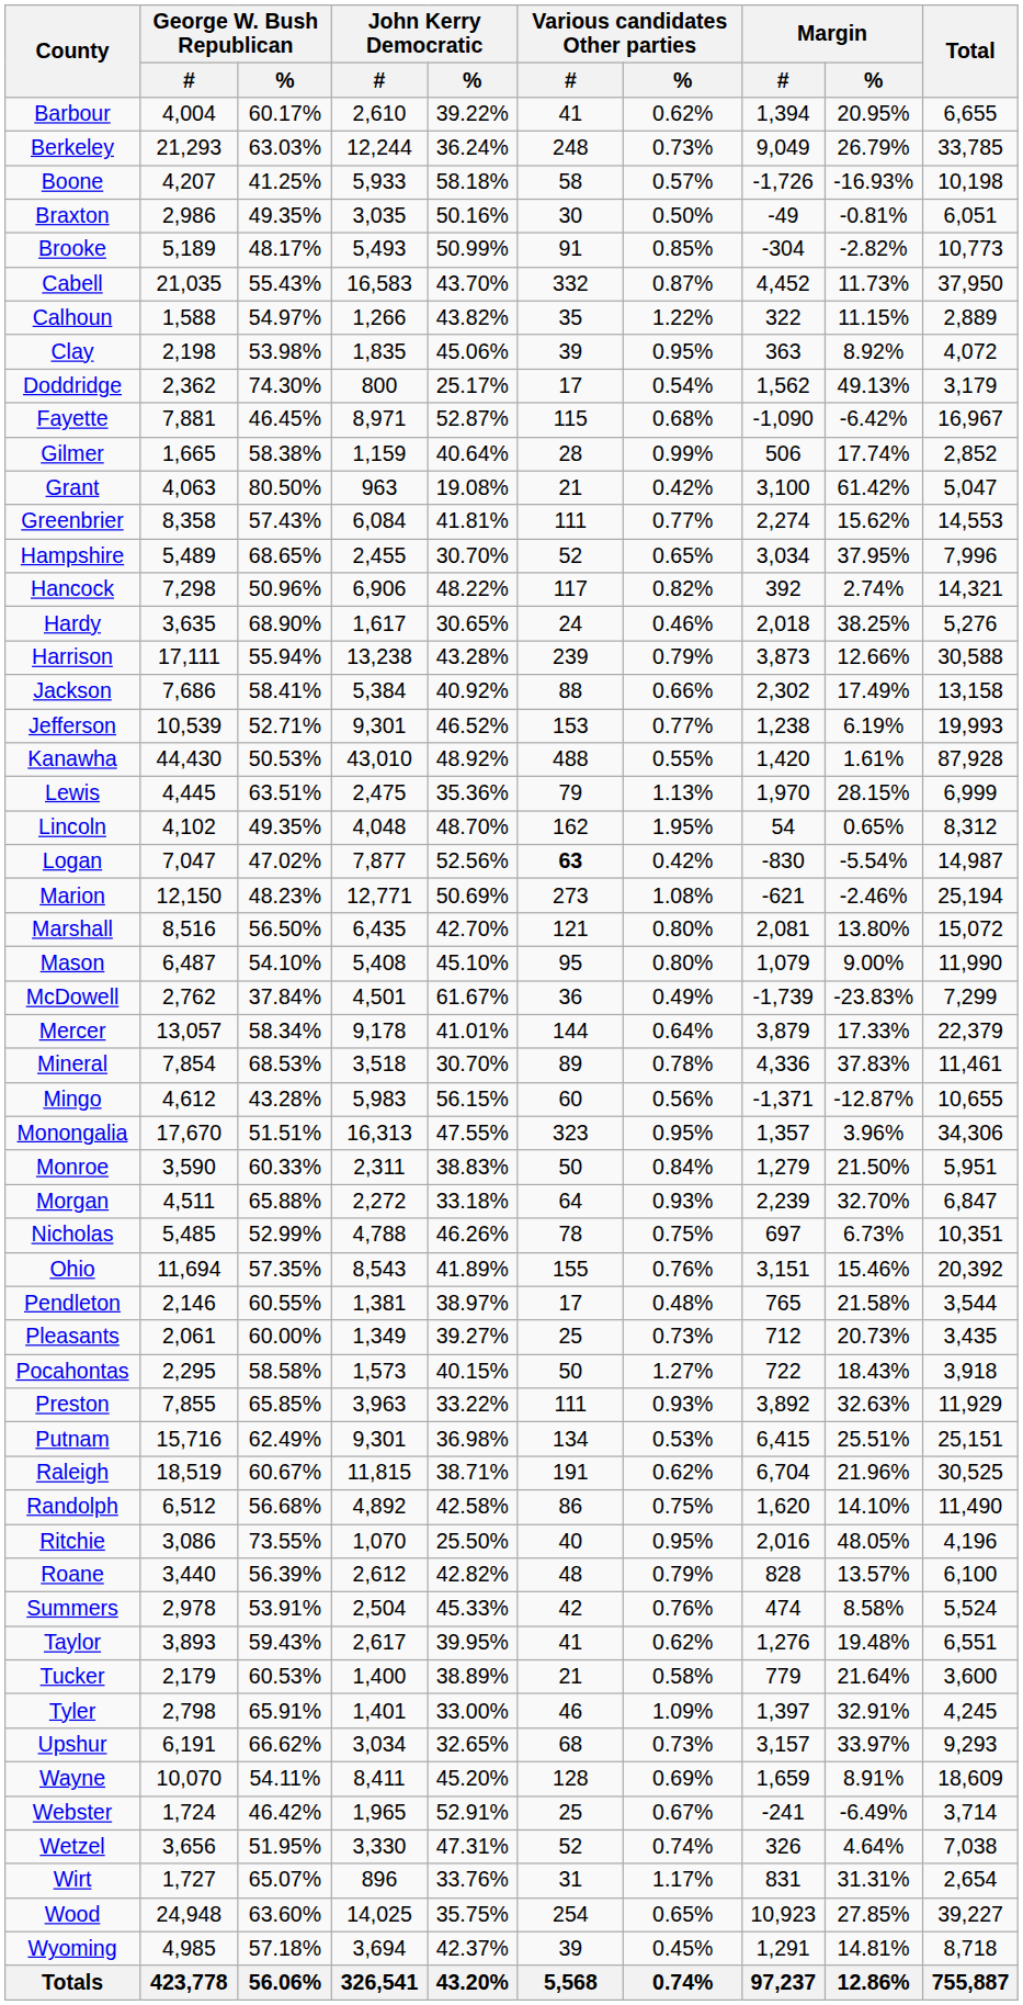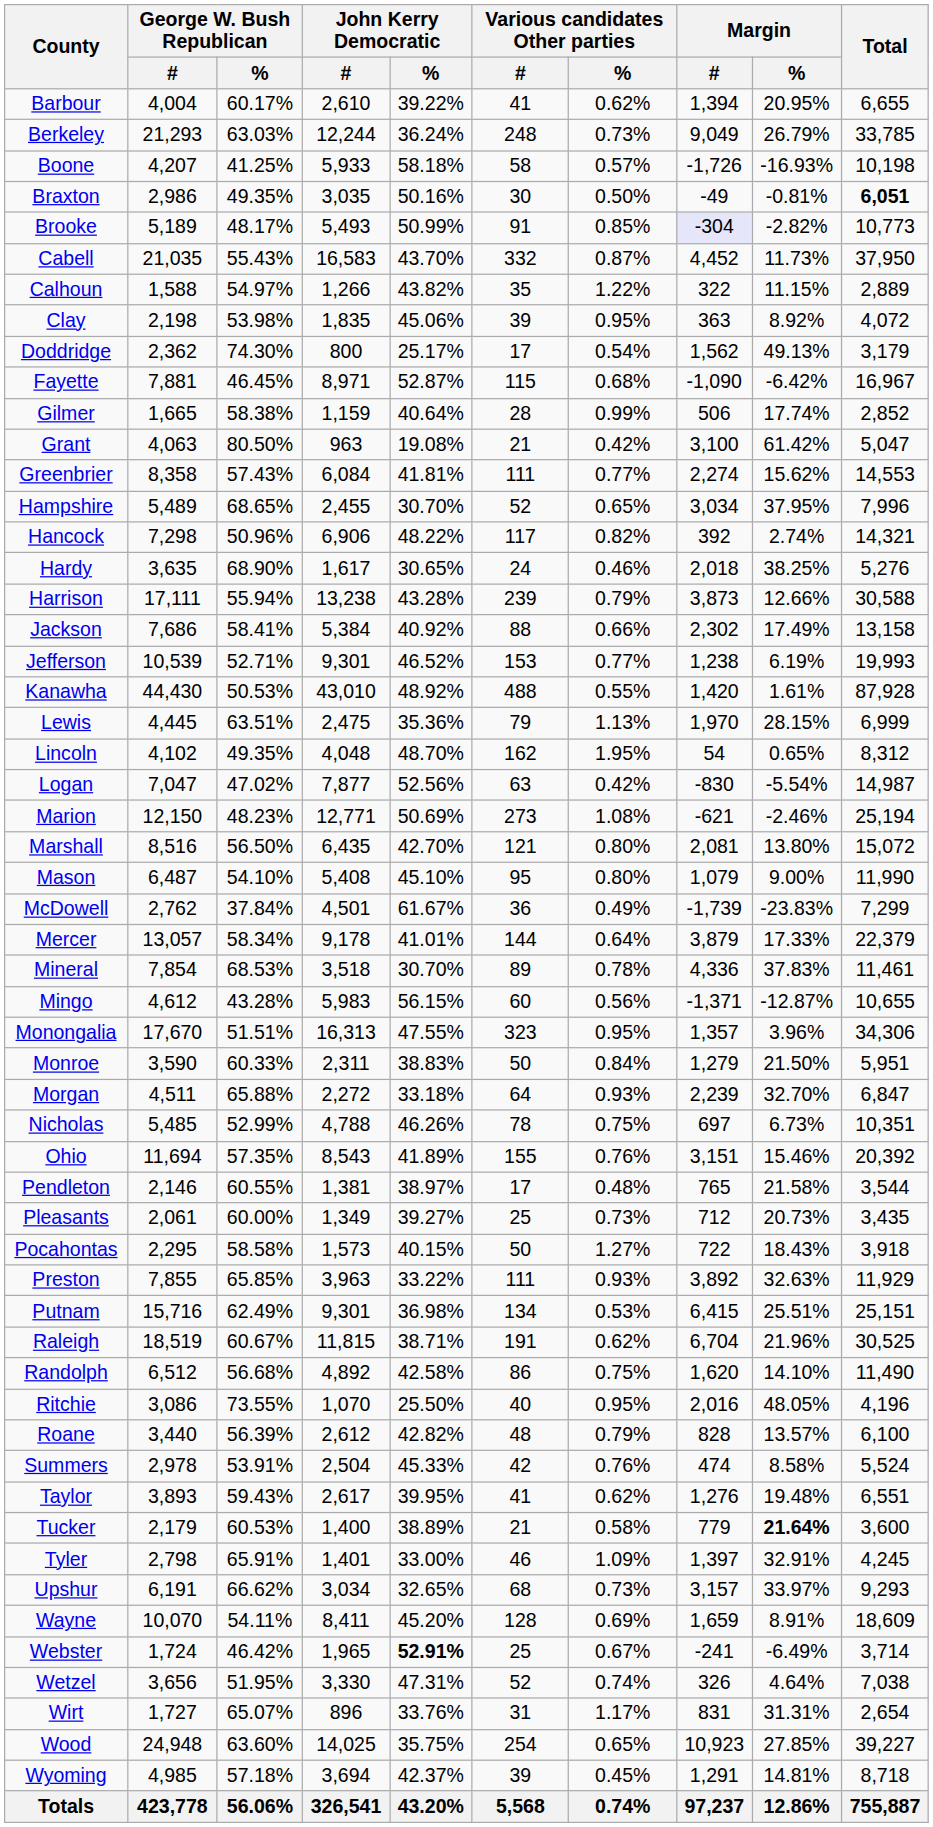Braxton | Total: normal -> bold
Brooke | Margin / #: no background -> lavender background
Logan | Various candidates Other parties / #: bold -> normal
Tucker | Margin / %: normal -> bold
Webster | John Kerry Democratic / %: normal -> bold
